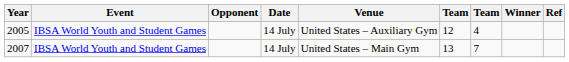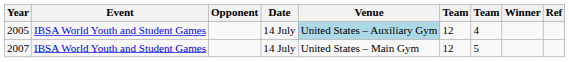row 2 | Venue: no background -> lightblue background
row 3 | column 6: 13 -> 12
row 3 | column 7: 7 -> 5
